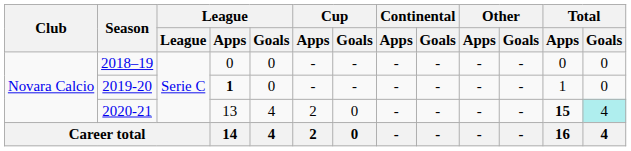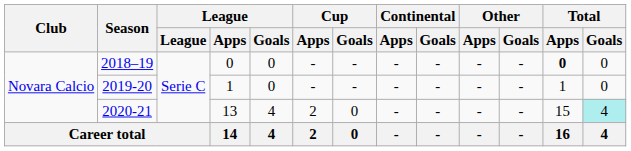2018–19 | Total / Apps: normal -> bold
2019-20 | League / Apps: bold -> normal
2020-21 | Total / Apps: bold -> normal
